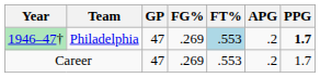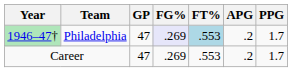1946–47† | FG%: no background -> lavender background
1946–47† | PPG: bold -> normal
